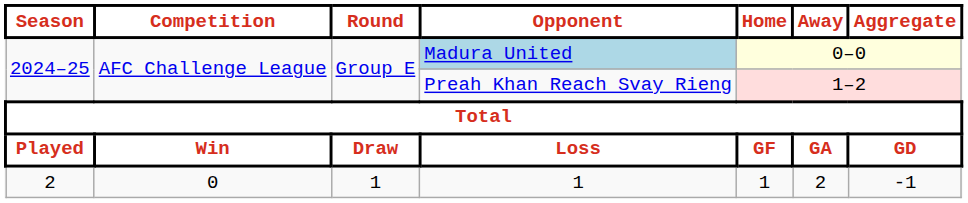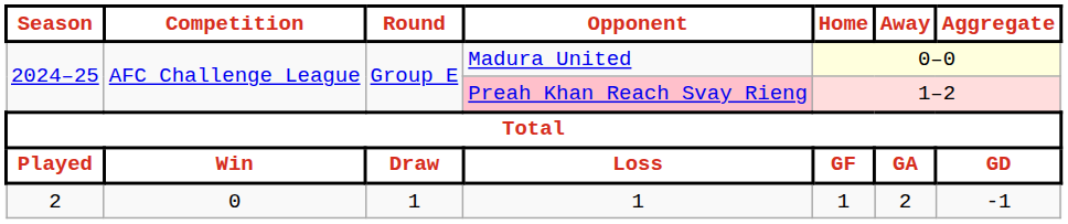Madura United | Opponent: lightblue background -> no background
Preah Khan Reach Svay Rieng | Opponent: no background -> pink background
